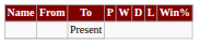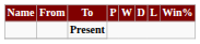Present | To: normal -> bold
